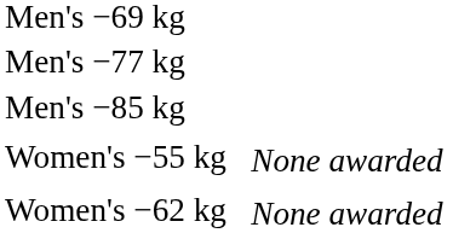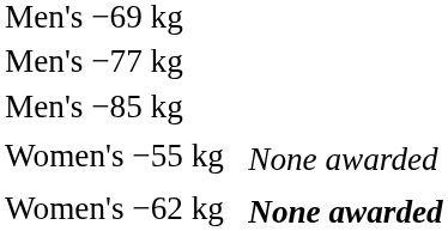Women's −62 kg / None awarded | column 2: normal -> bold
